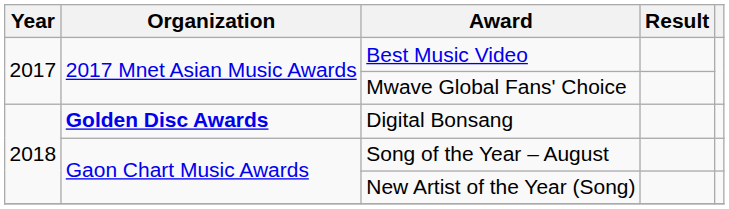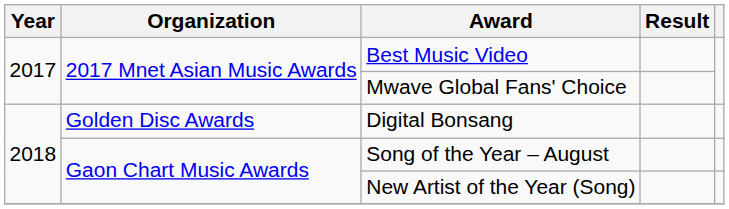Digital Bonsang | Organization: bold -> normal
